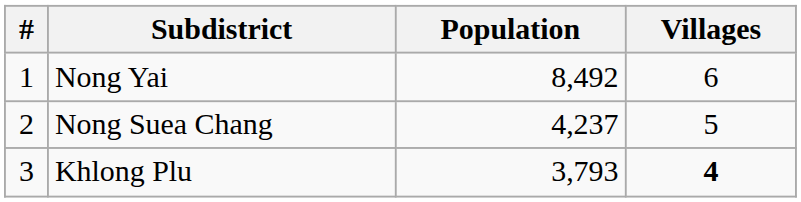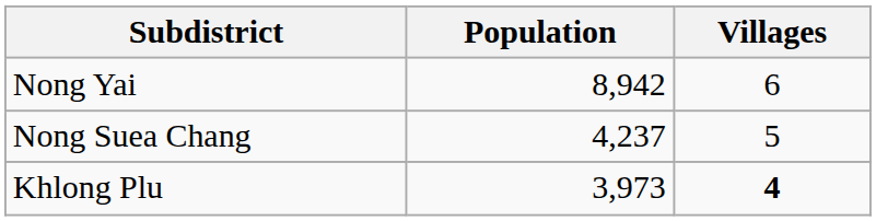- column: # | 1 | 2 | 3
Nong Yai | Population: 8,492 -> 8,942
Khlong Plu | Population: 3,793 -> 3,973
